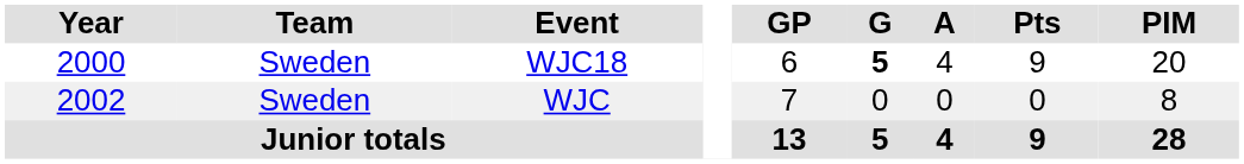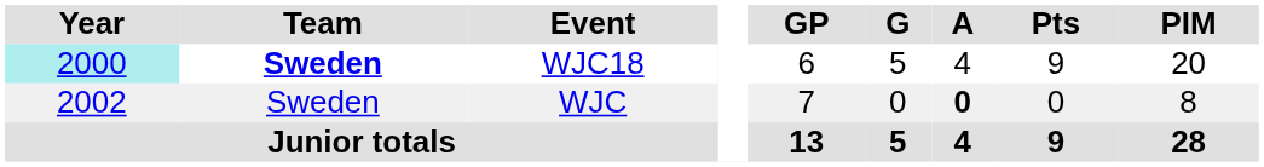WJC18 | Year: no background -> paleturquoise background
WJC18 | Team: normal -> bold
WJC18 | G: bold -> normal
WJC | A: normal -> bold
